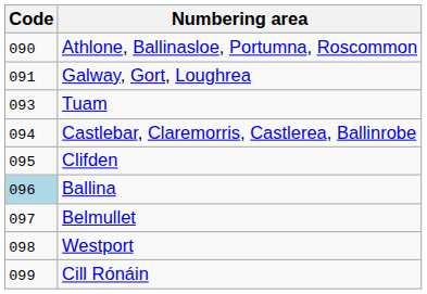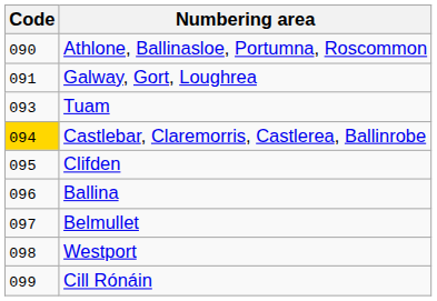Castlebar, Claremorris, Castlerea, Ballinrobe | Code: no background -> gold background
Ballina | Code: lightblue background -> no background
